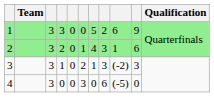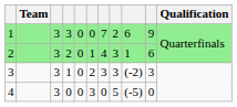row 2 | column 7: 5 -> 7
row 4 | column 7: 1 -> 3
row 5 | column 8: 6 -> 5
